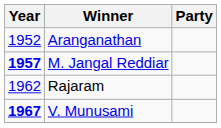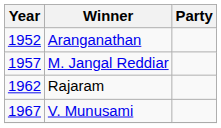M. Jangal Reddiar | Year: bold -> normal
V. Munusami | Year: bold -> normal
